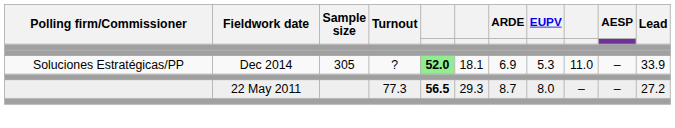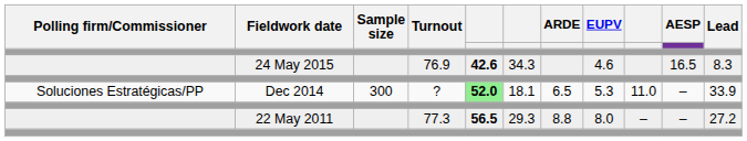+ row: 24 May 2015 | 76.9 | 42.6 | 34.3 | 4.6 | 16.5 | 8.3
Dec 2014 | Sample size: 305 -> 300
Dec 2014 | ARDE: 6.9 -> 6.5
22 May 2011 | ARDE: 8.7 -> 8.8
